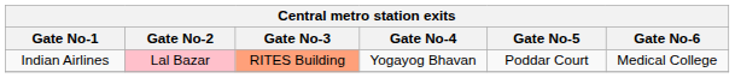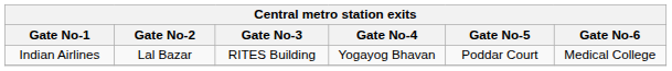Indian Airlines | Gate No-2: pink background -> no background
Indian Airlines | Gate No-3: lightsalmon background -> no background
